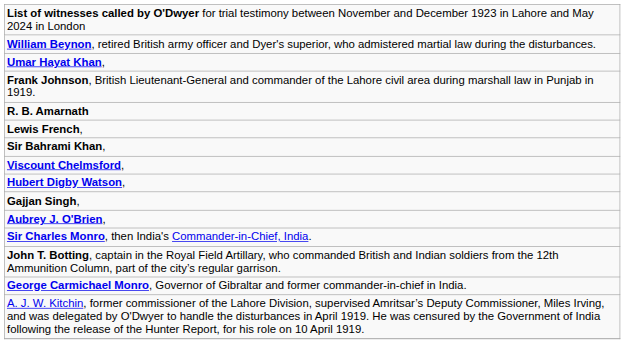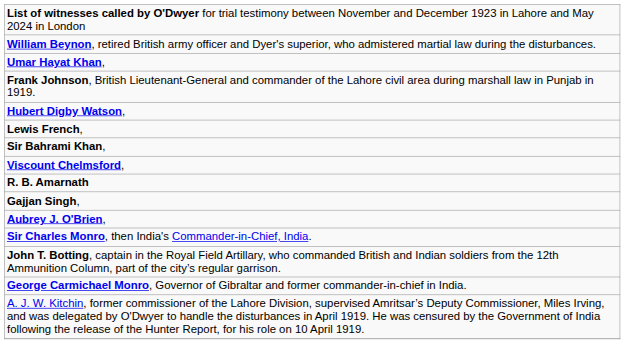row 5 | column 1: R. B. Amarnath -> Hubert Digby Watson,
row 9 | column 1: Hubert Digby Watson, -> R. B. Amarnath
